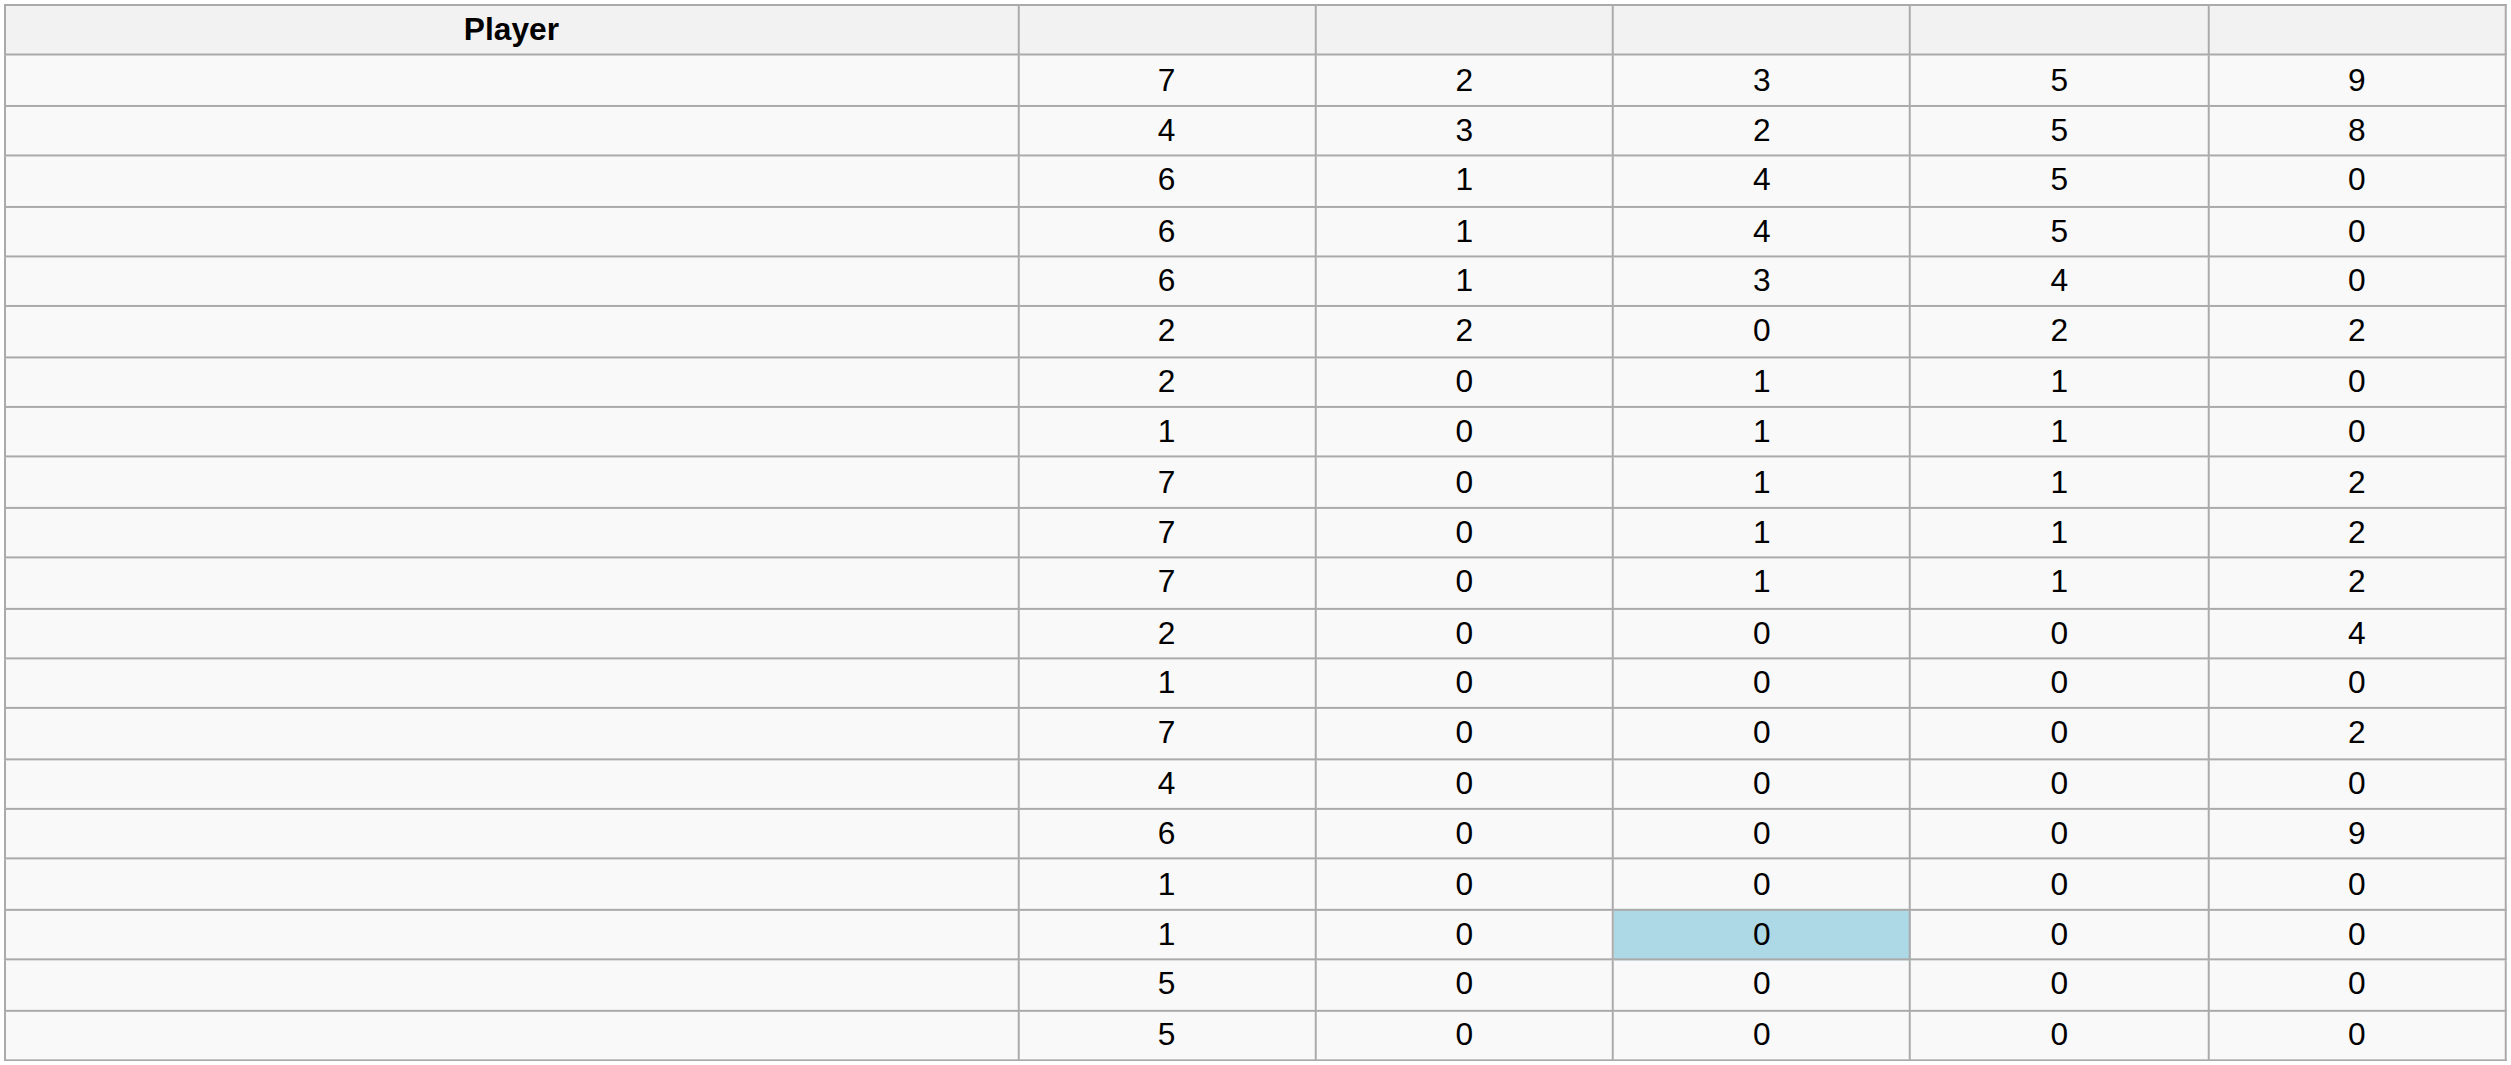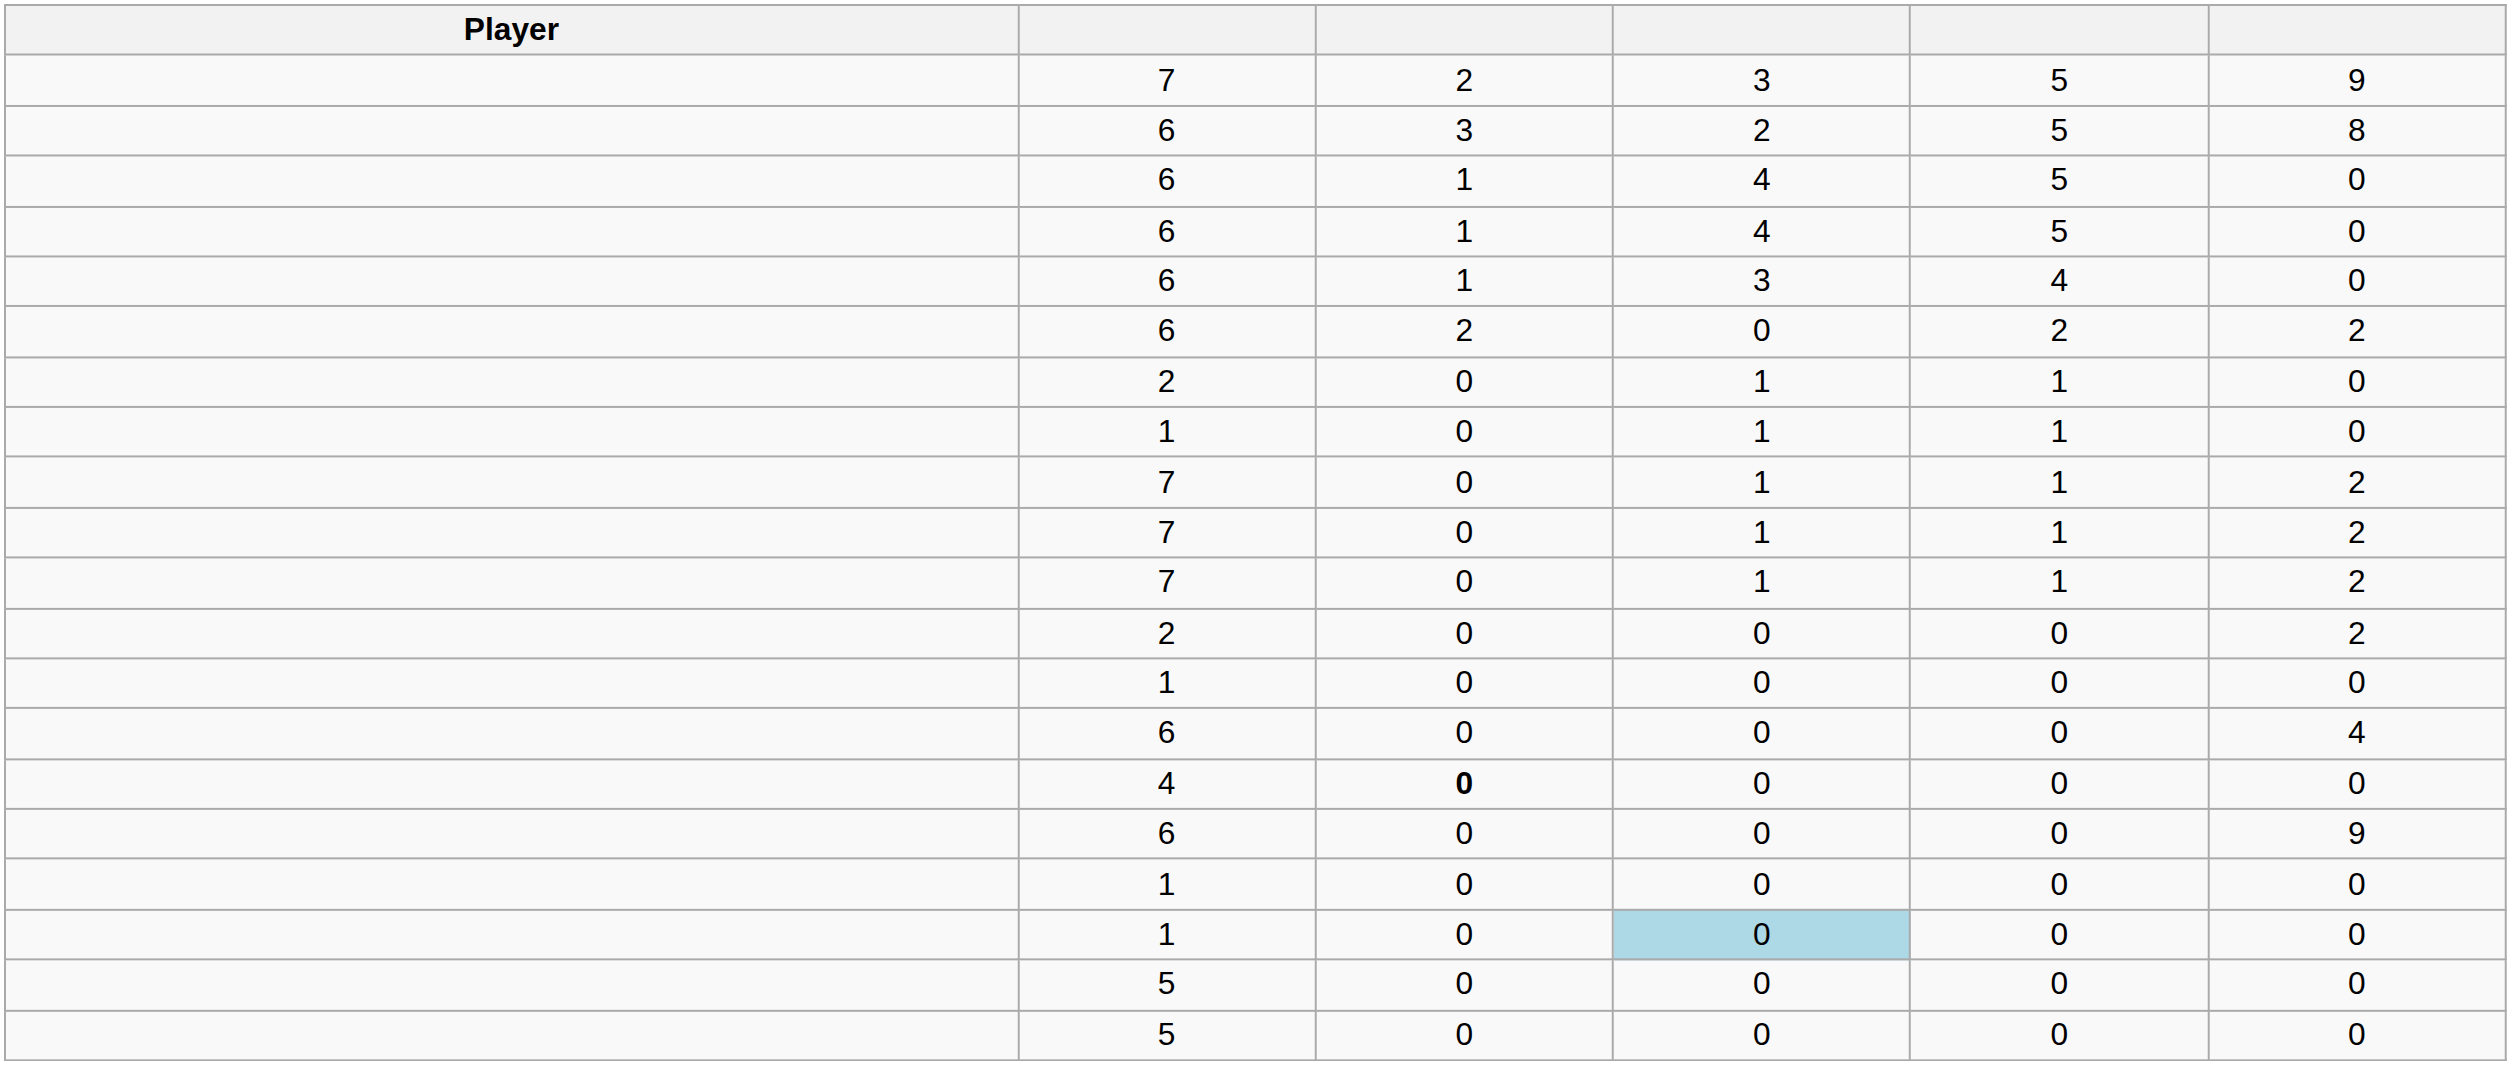row 3 | column 2: 4 -> 6
row 7 | column 2: 2 -> 6
row 13 | column 6: 4 -> 2
row 15 | column 2: 7 -> 6
row 15 | column 6: 2 -> 4
row 16 | column 3: normal -> bold
